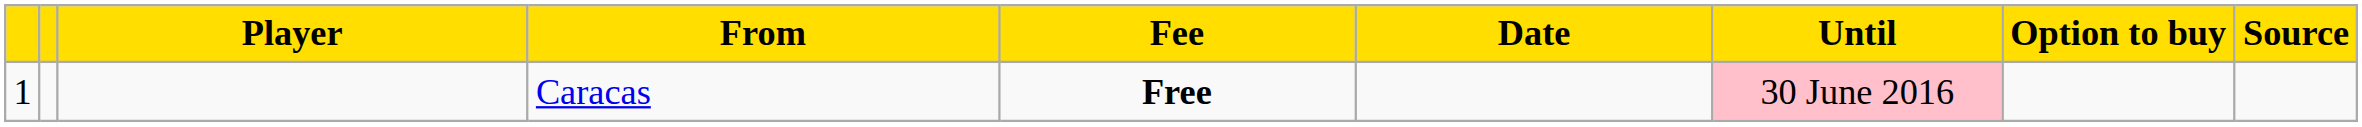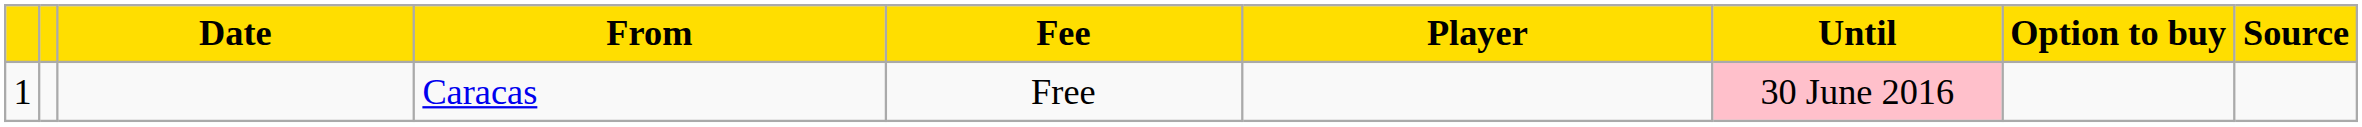columns swapped: Player <-> Date
Caracas | Fee: bold -> normal
